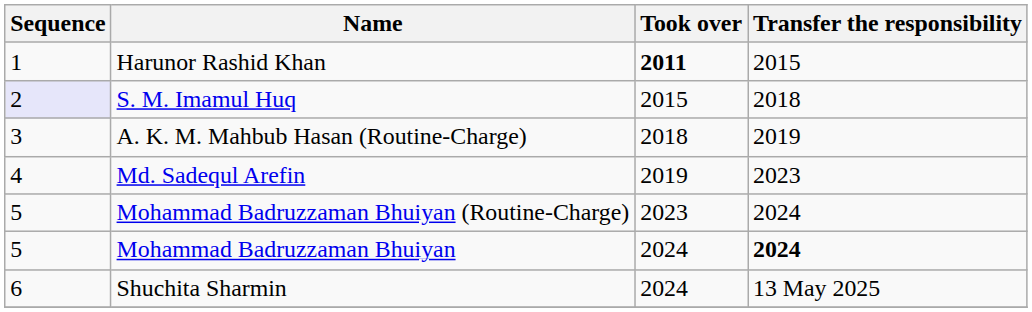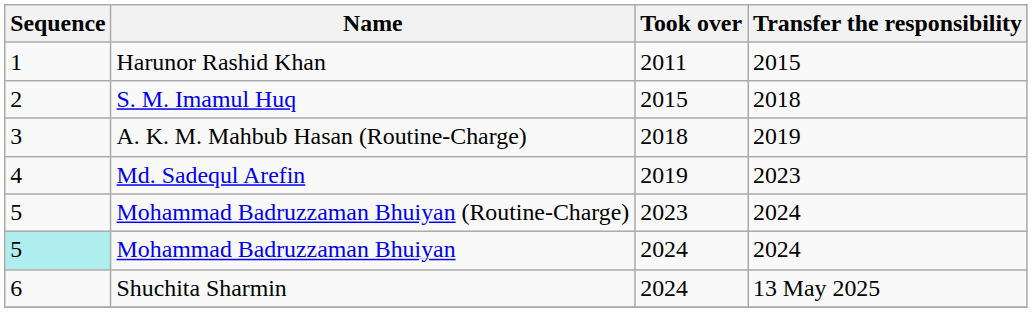Harunor Rashid Khan | Took over: bold -> normal
S. M. Imamul Huq | Sequence: lavender background -> no background
Mohammad Badruzzaman Bhuiyan | Sequence: no background -> paleturquoise background
Mohammad Badruzzaman Bhuiyan | Transfer the responsibility: bold -> normal
